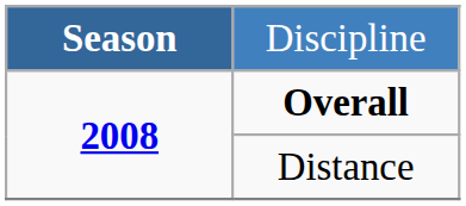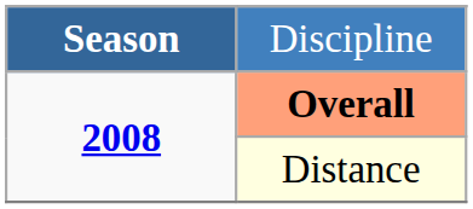Overall | column 2: no background -> lightsalmon background
Distance | column 2: no background -> lightyellow background
